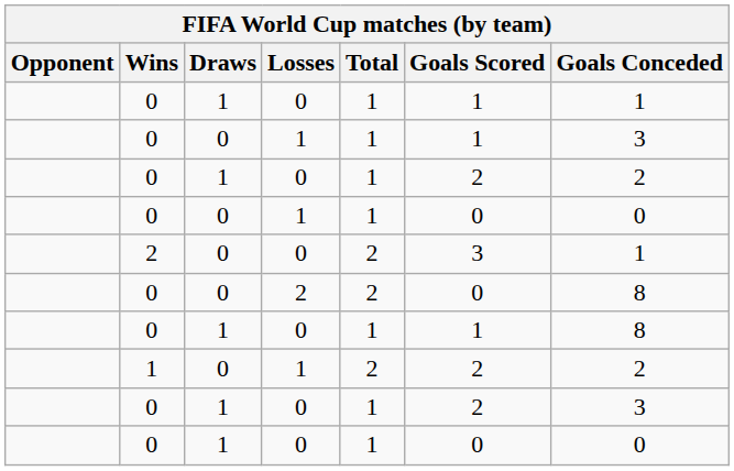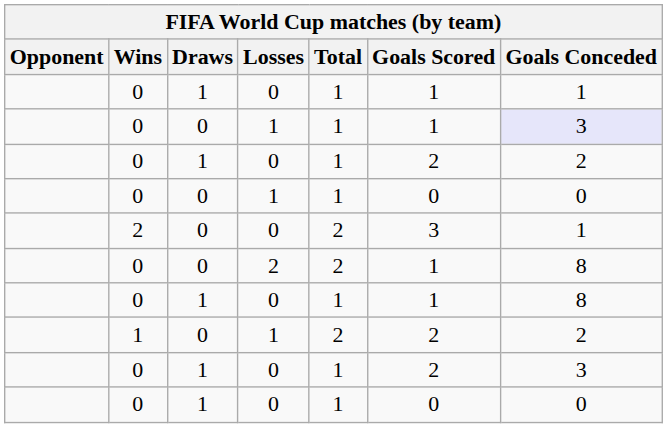row 4 | Goals Conceded: no background -> lavender background
row 8 | Goals Scored: 0 -> 1
